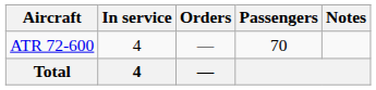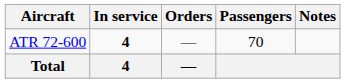ATR 72-600 | In service: normal -> bold
